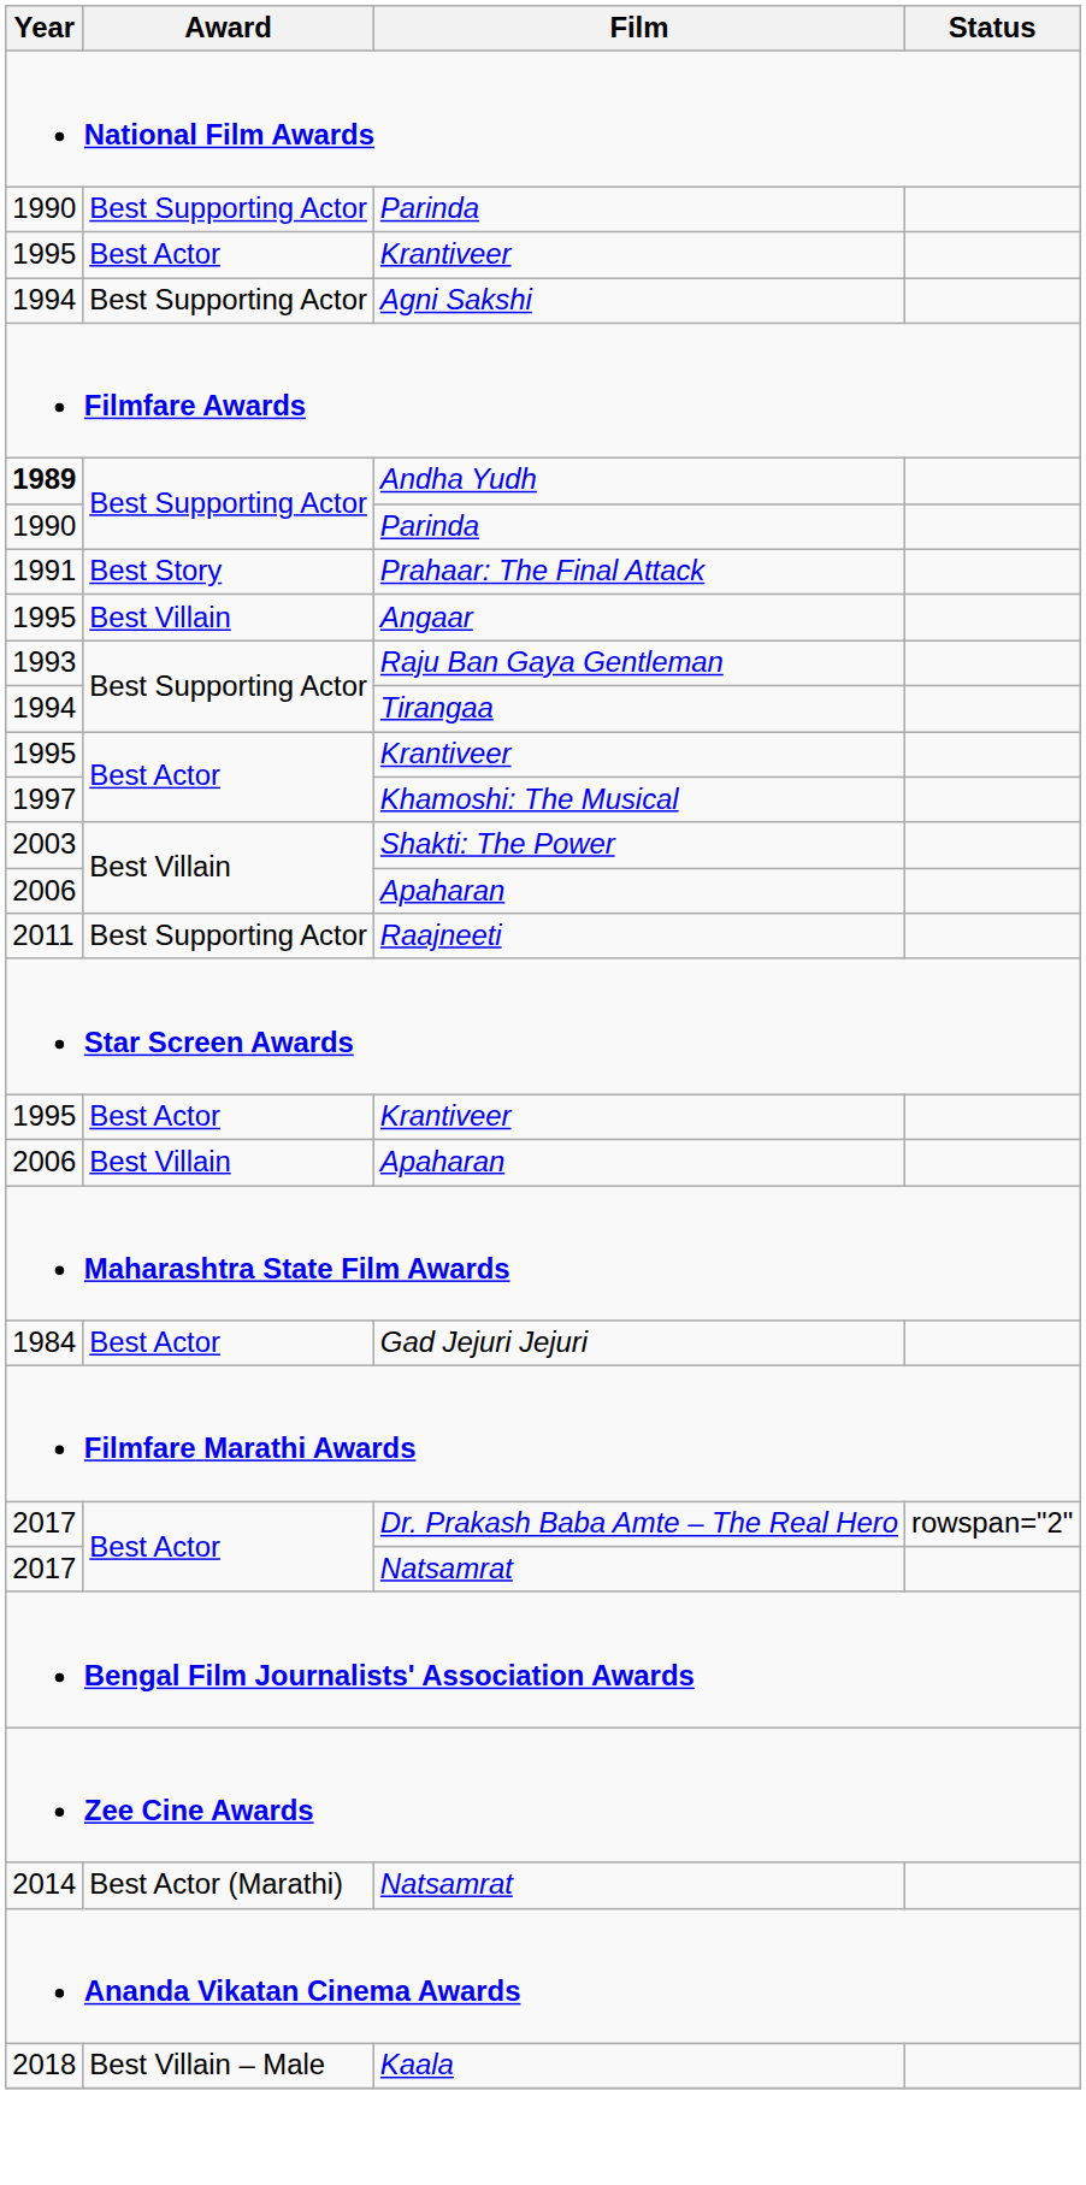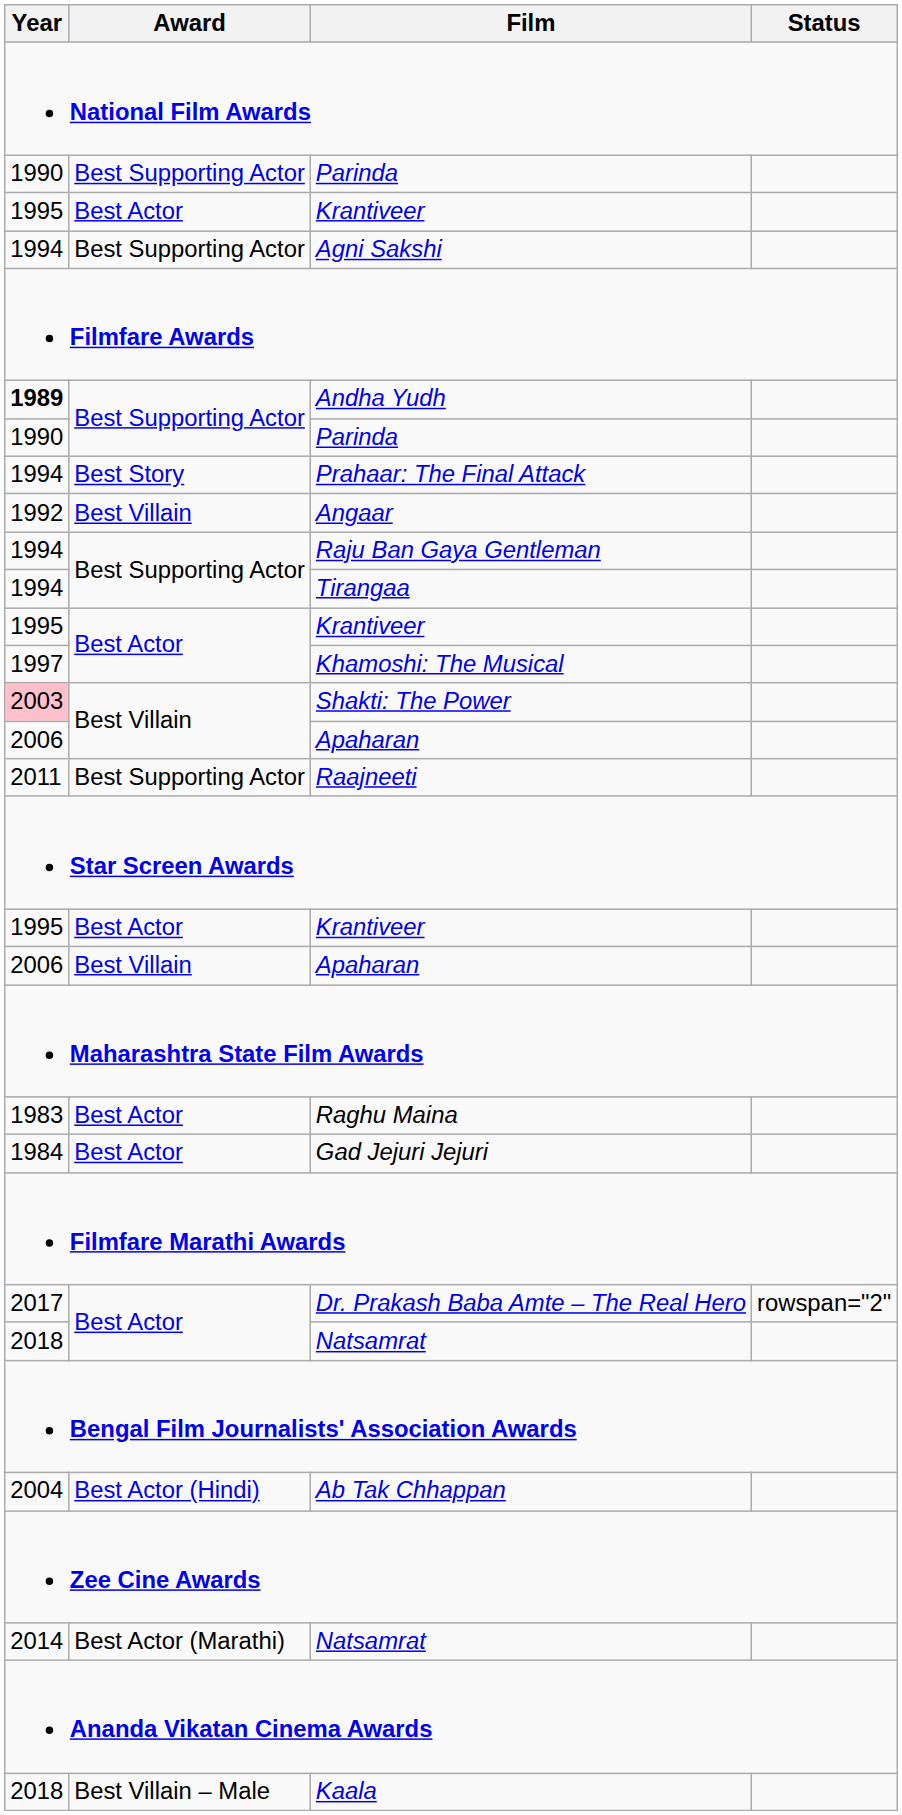Prahaar: The Final Attack | Year: 1991 -> 1994
Angaar | Year: 1995 -> 1992
Raju Ban Gaya Gentleman | Year: 1993 -> 1994
Shakti: The Power | Year: no background -> pink background
+ row: 1983 | Best Actor | Raghu Maina
Best Actor / Natsamrat | Year: 2017 -> 2018
+ row: 2004 | Best Actor (Hindi) | Ab Tak Chhappan
